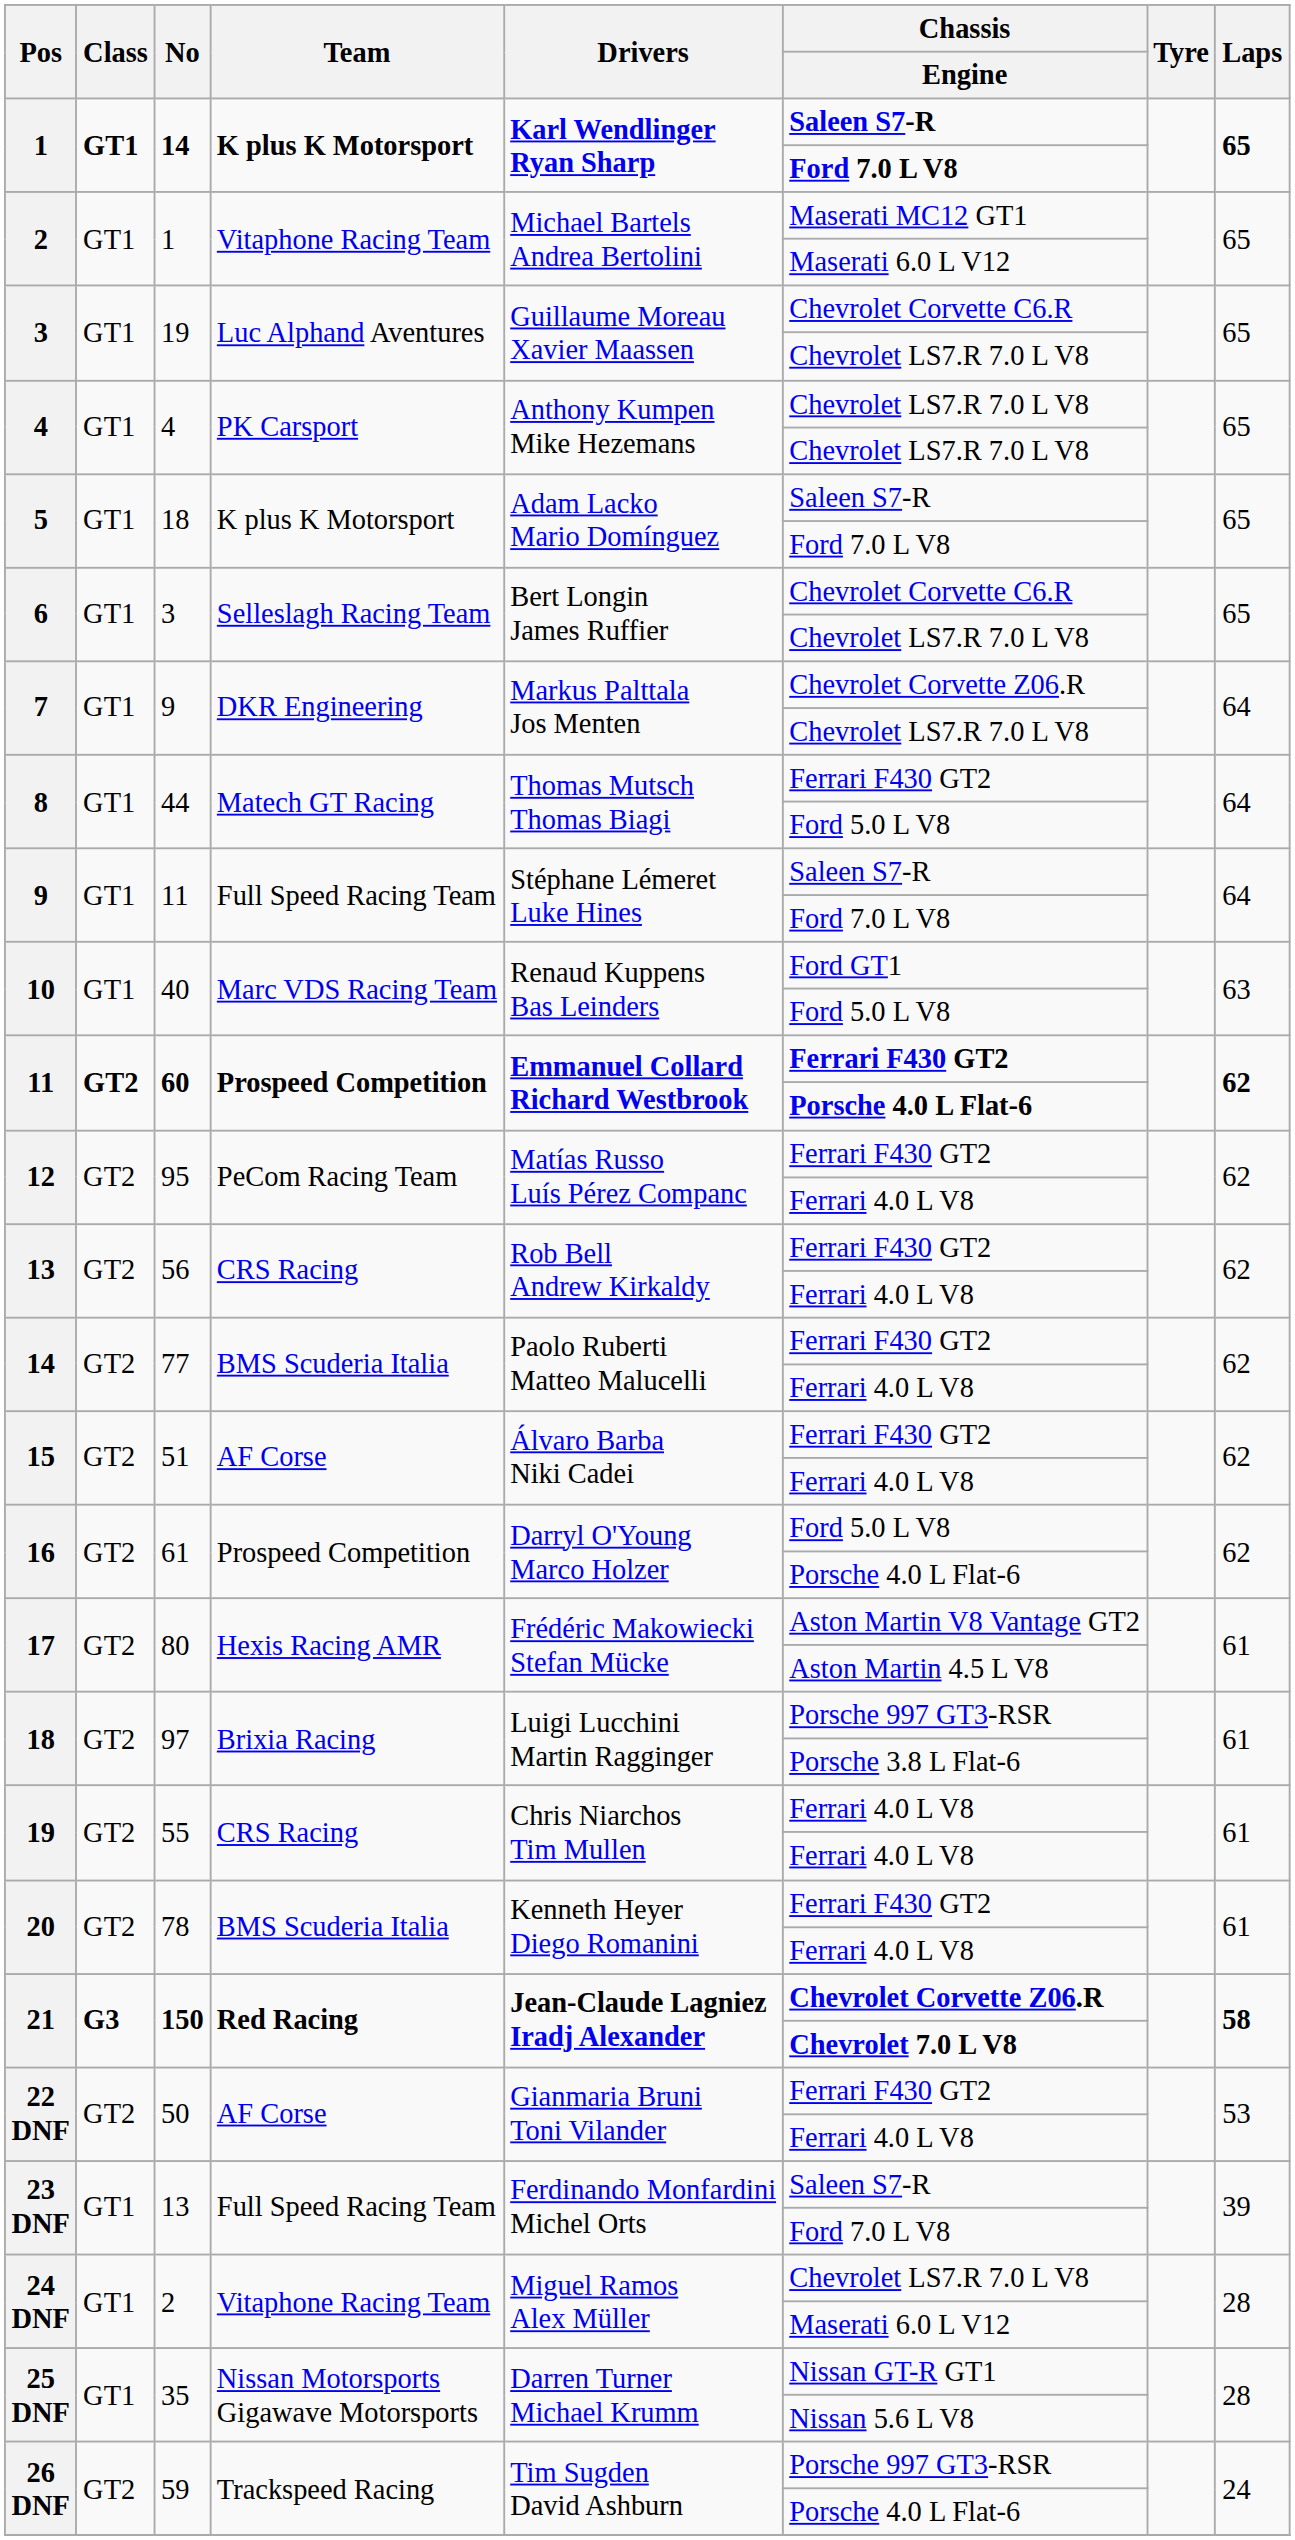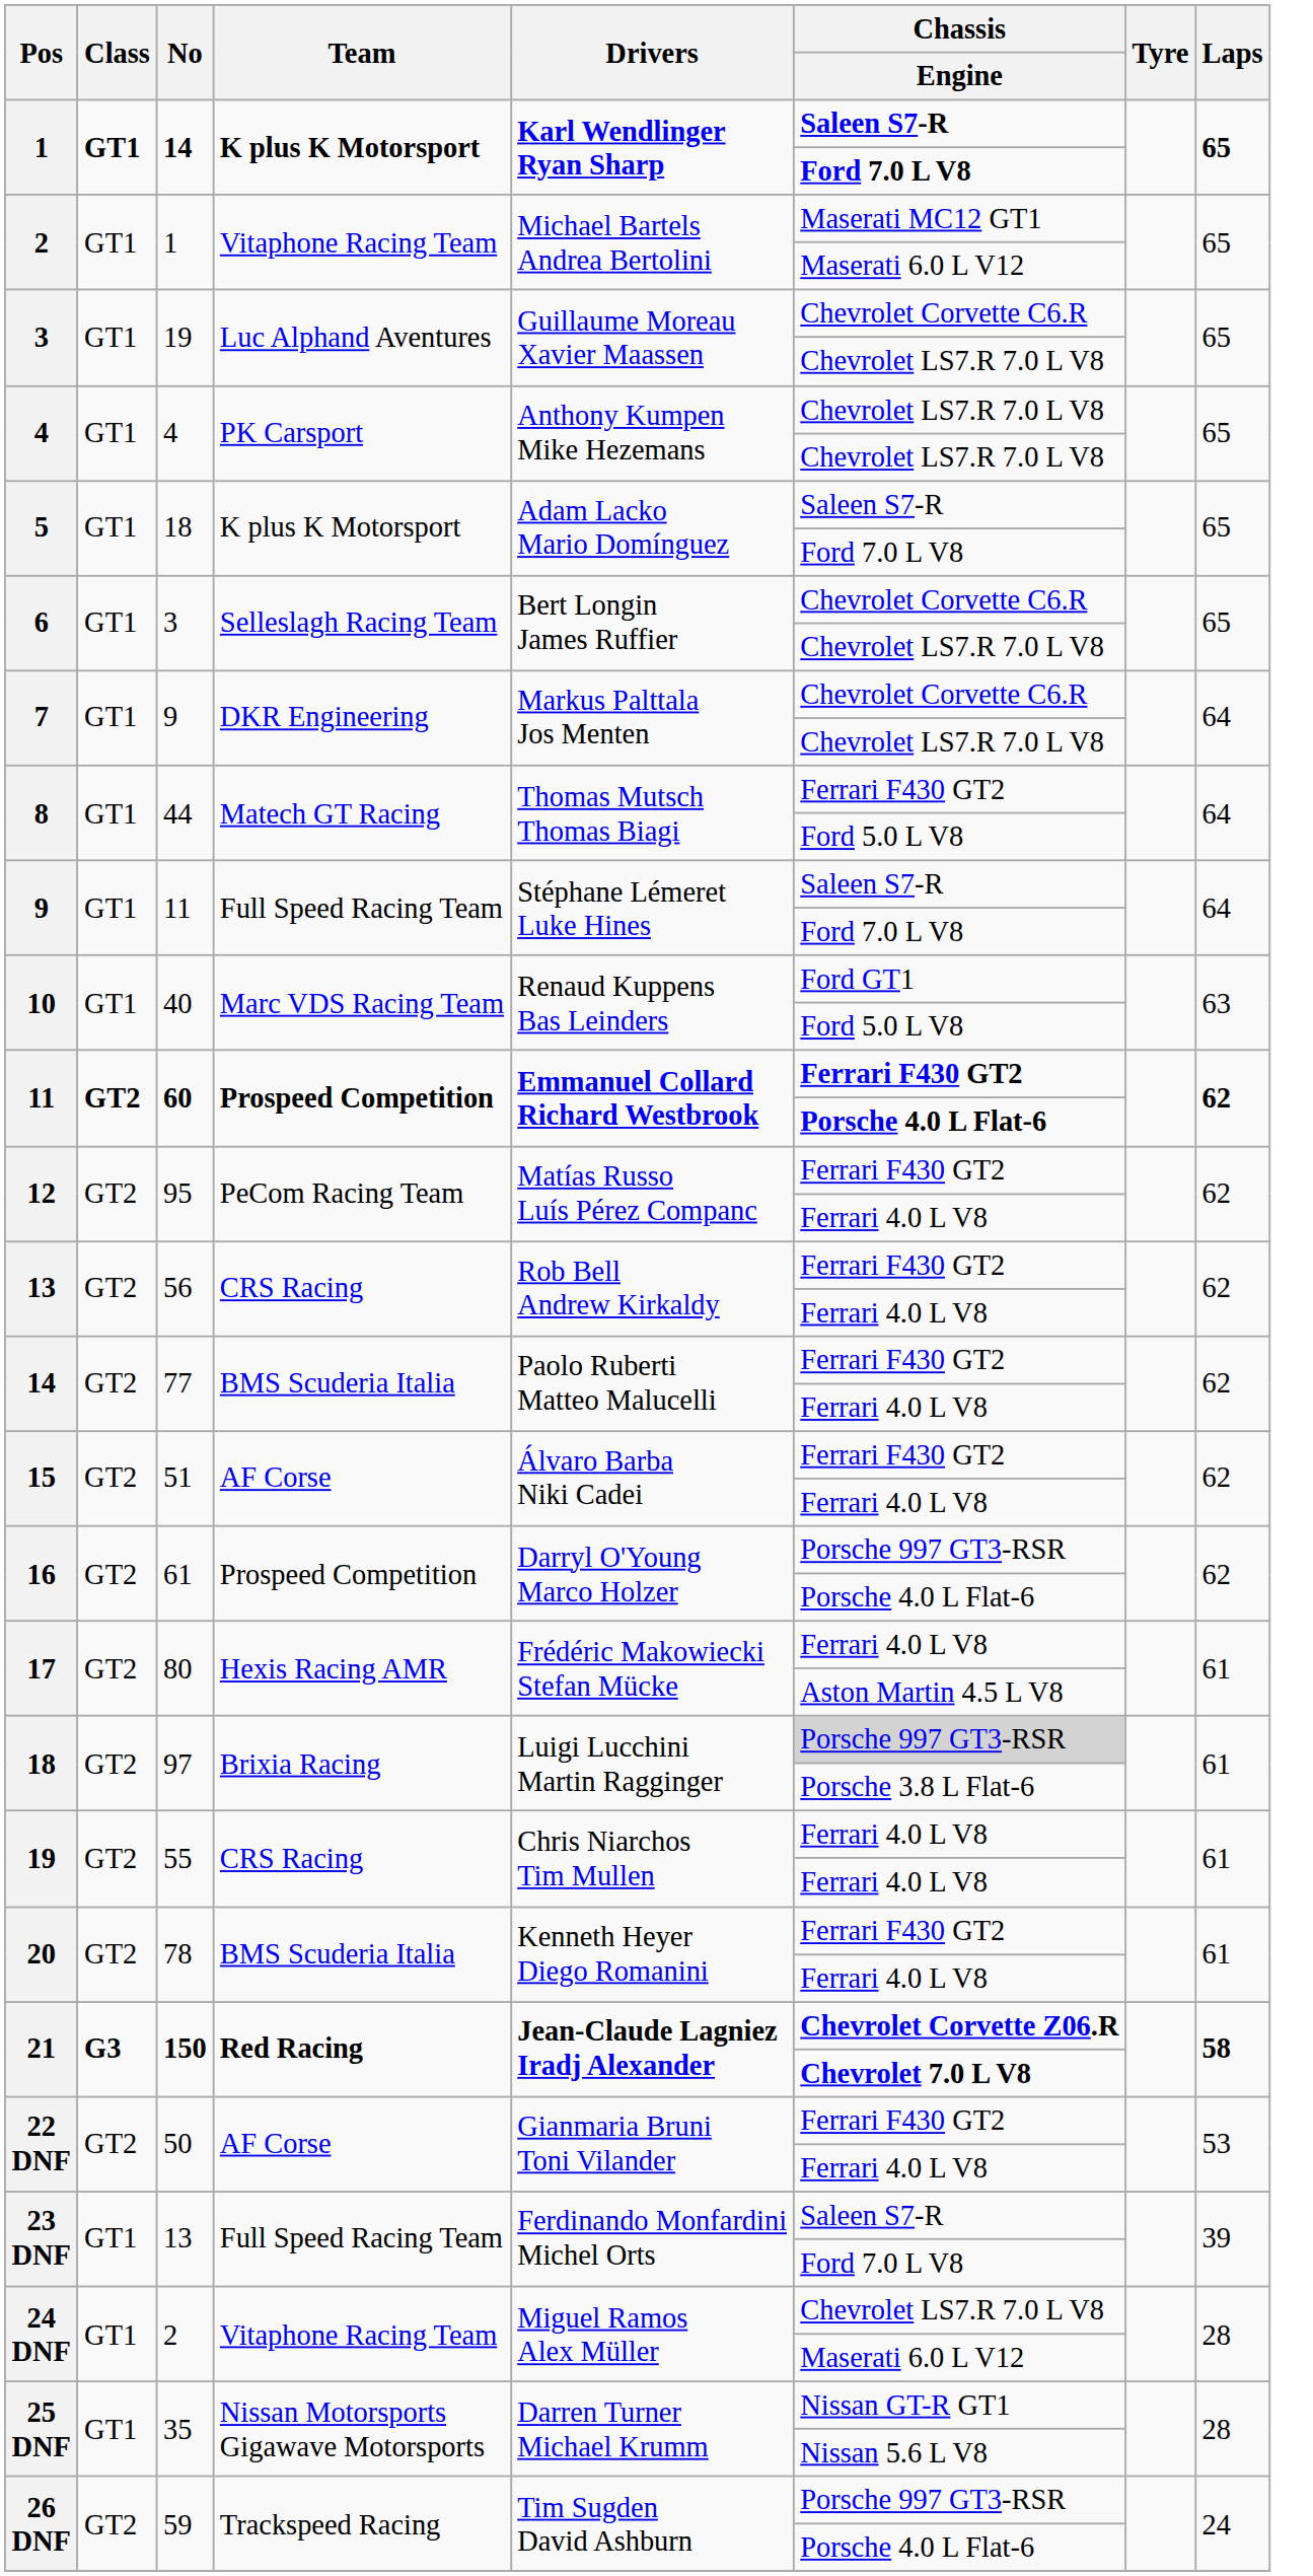row 15 | Chassis / Engine: Chevrolet Corvette Z06.R -> Chevrolet Corvette C6.R
row 33 | Chassis / Engine: Ford 5.0 L V8 -> Porsche 997 GT3-RSR
row 35 | Chassis / Engine: Aston Martin V8 Vantage GT2 -> Ferrari 4.0 L V8
row 37 | Chassis / Engine: no background -> lightgrey background
